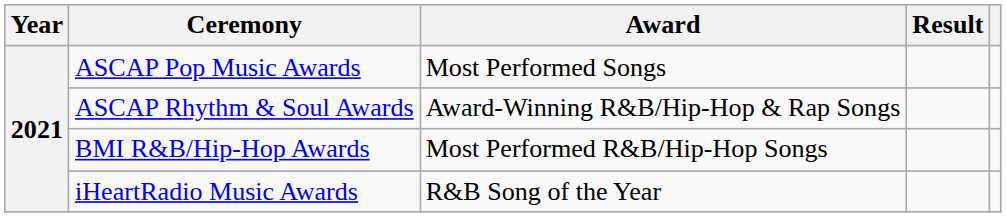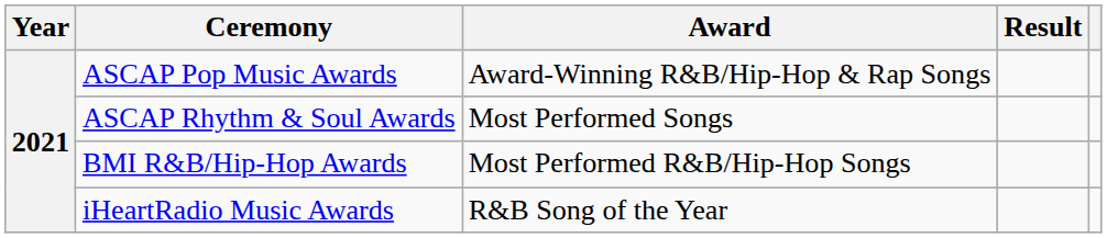ASCAP Pop Music Awards | Award: Most Performed Songs -> Award-Winning R&B/Hip-Hop & Rap Songs
ASCAP Rhythm & Soul Awards | Award: Award-Winning R&B/Hip-Hop & Rap Songs -> Most Performed Songs
